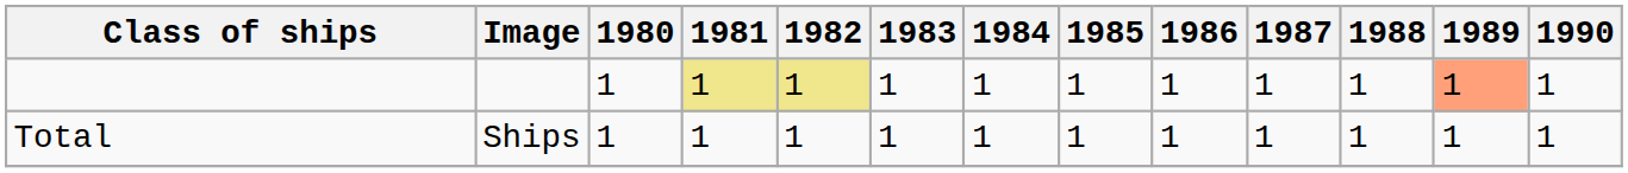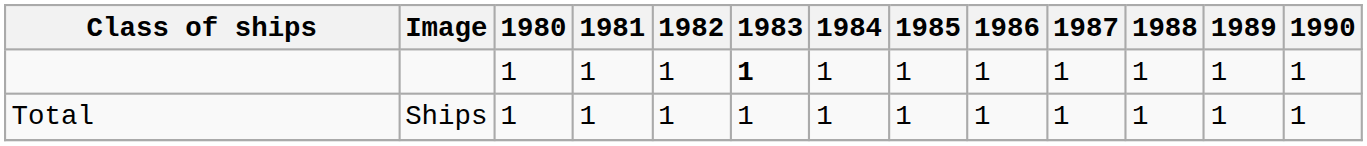row 2 | 1981: khaki background -> no background
row 2 | 1982: khaki background -> no background
row 2 | 1983: normal -> bold
row 2 | 1989: lightsalmon background -> no background
